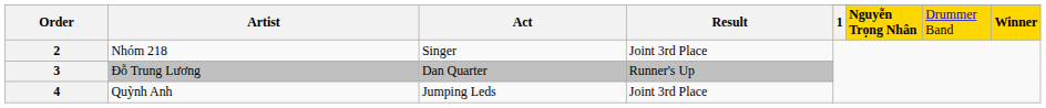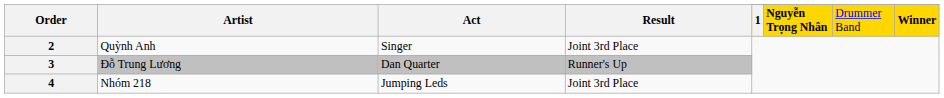2 | Artist: Nhóm 218 -> Quỳnh Anh
4 | Artist: Quỳnh Anh -> Nhóm 218
